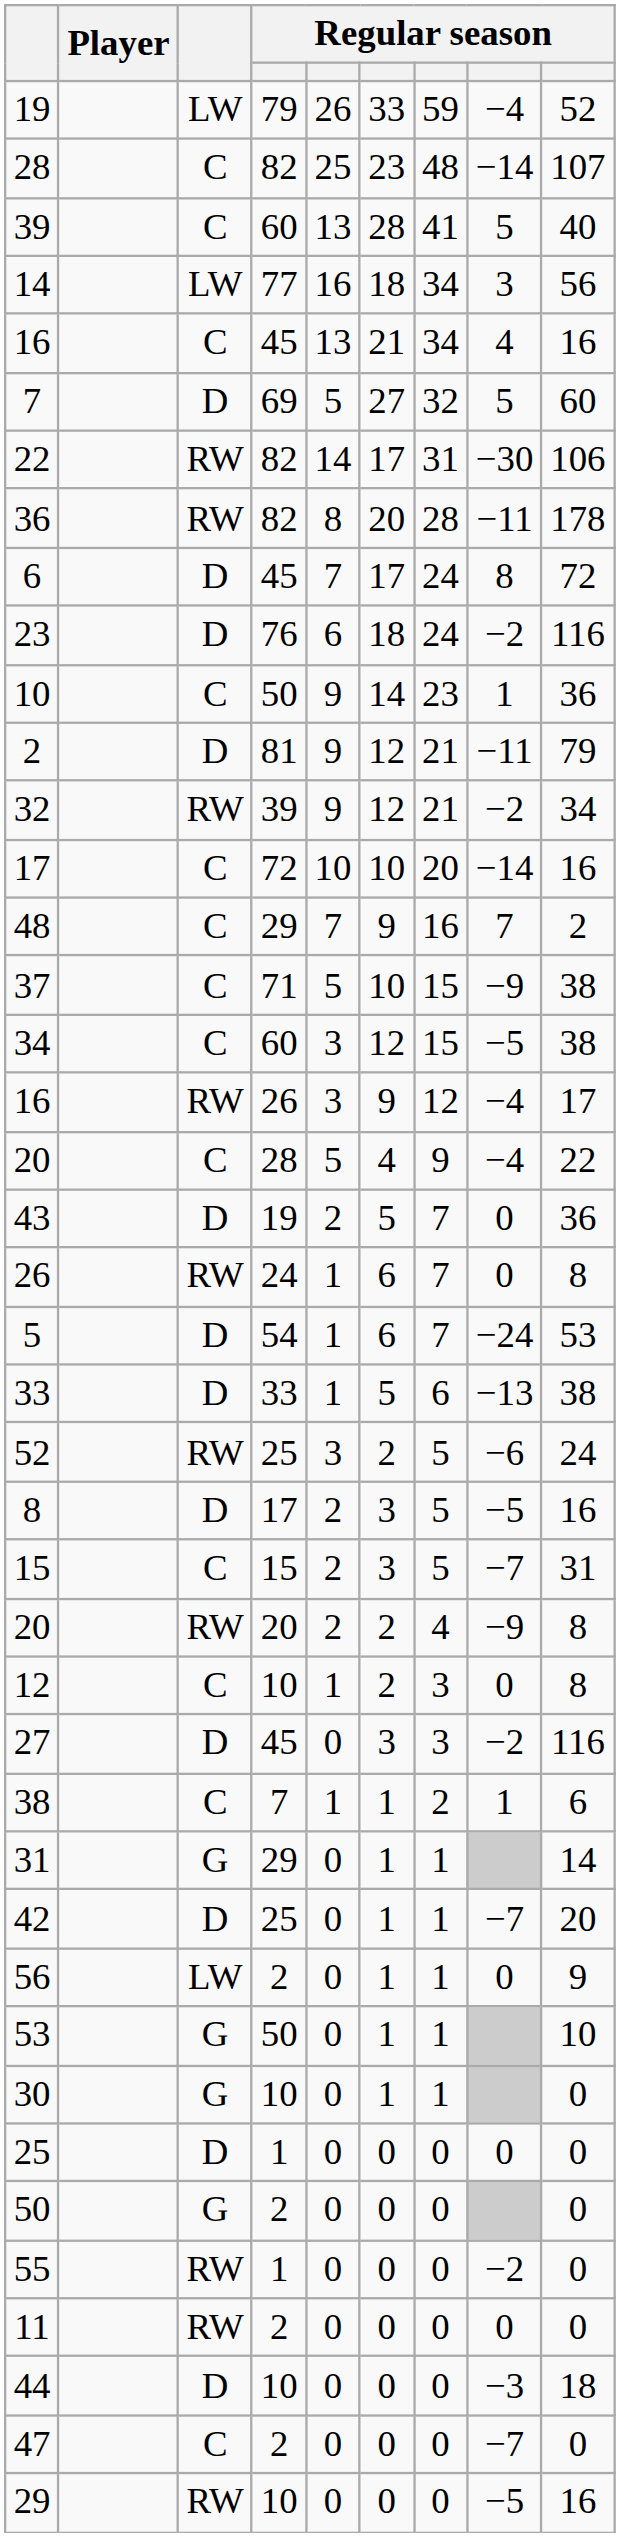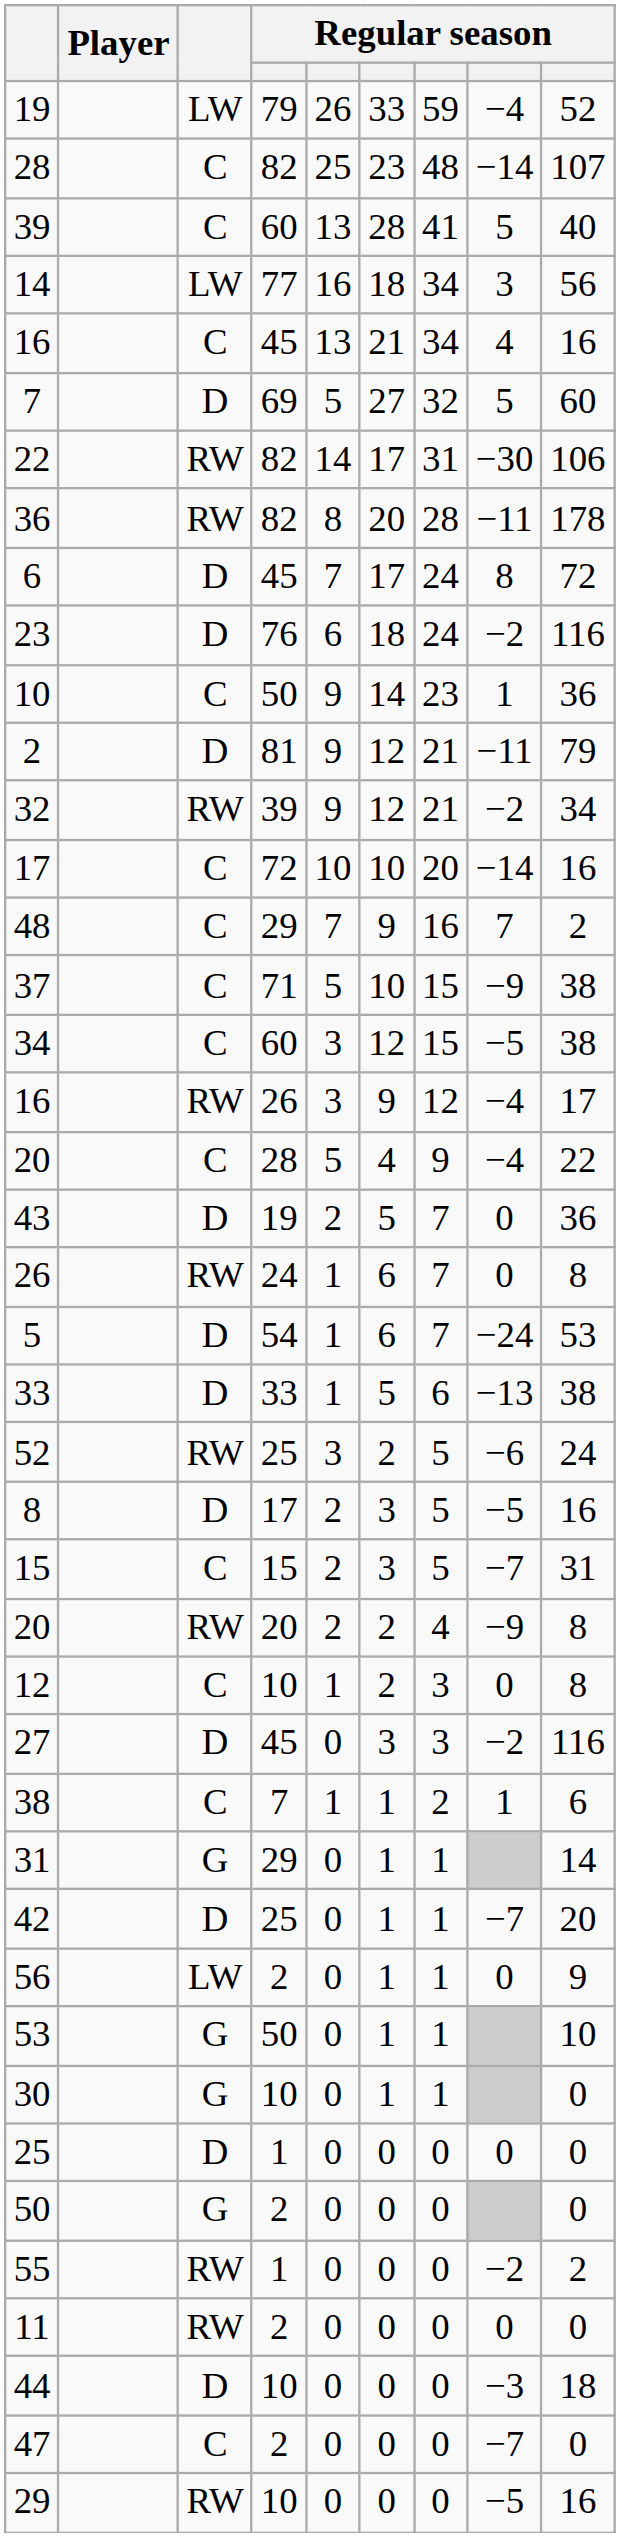55 | column 9: 0 -> 2
